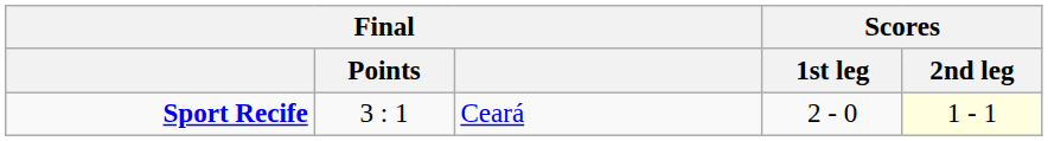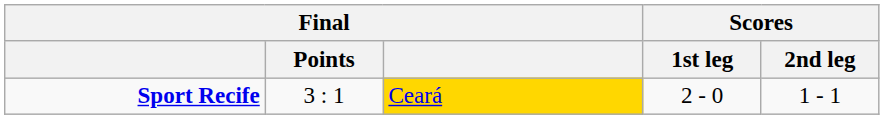Sport Recife | column 3: no background -> gold background
Sport Recife | Scores / 2nd leg: lightyellow background -> no background
